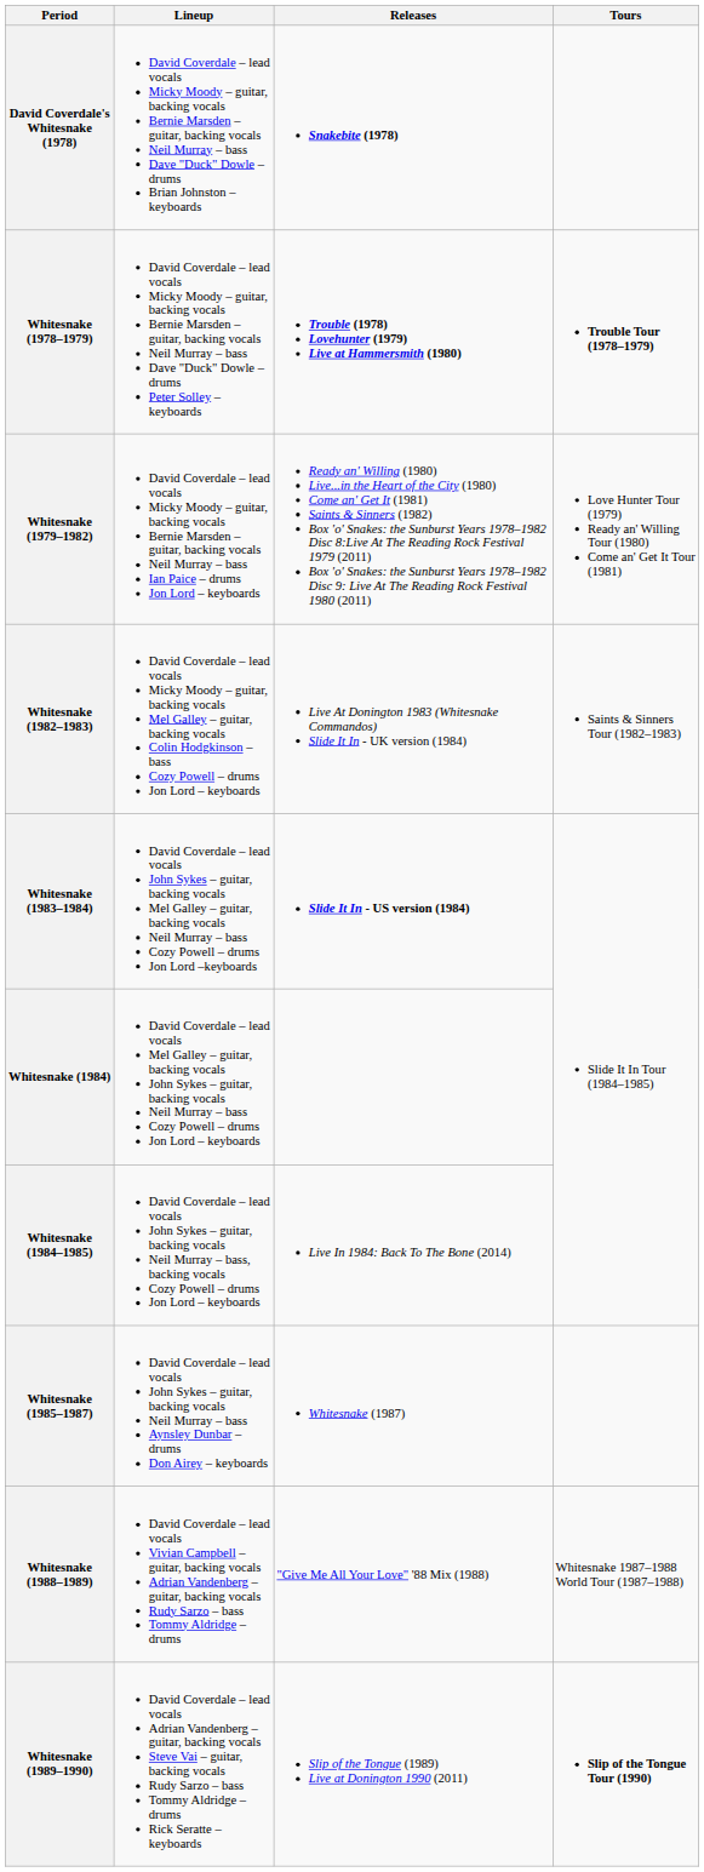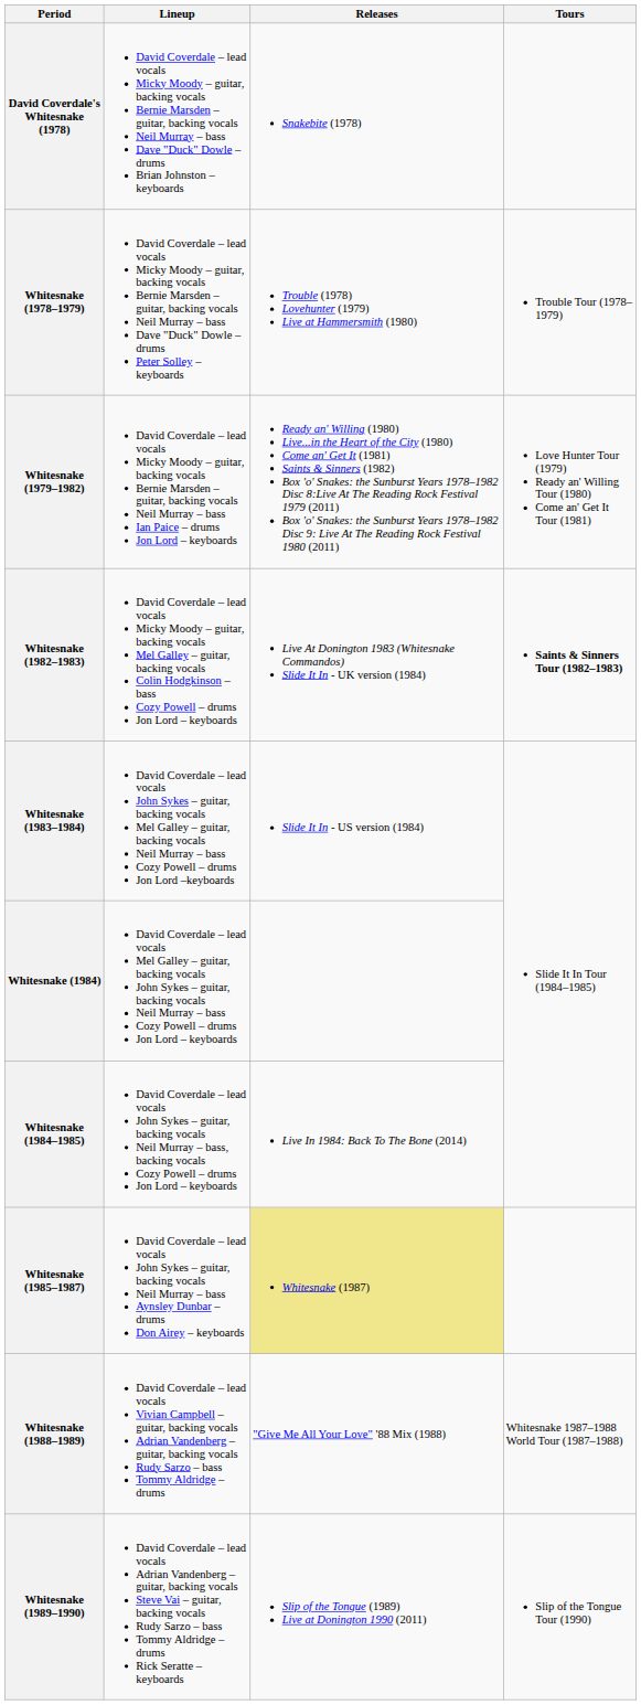David Coverdale's Whitesnake (1978) | Releases: bold -> normal
Whitesnake (1978–1979) | Releases: bold -> normal
Whitesnake (1978–1979) | Tours: bold -> normal
Whitesnake (1982–1983) | Tours: normal -> bold
Whitesnake (1983–1984) | Releases: bold -> normal
Whitesnake (1985–1987) | Releases: no background -> khaki background
Whitesnake (1989–1990) | Tours: bold -> normal
